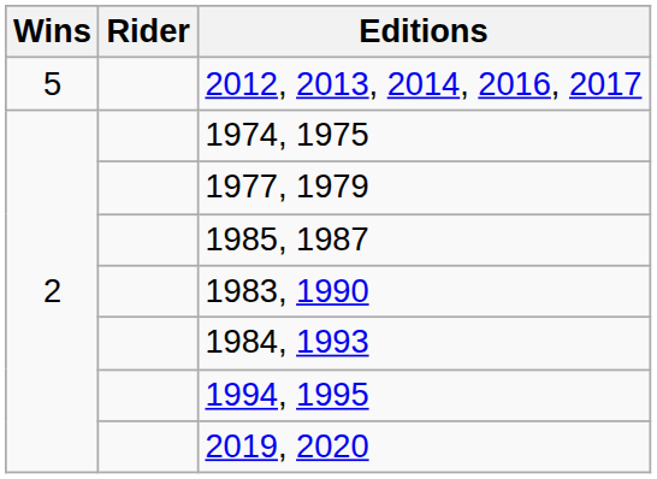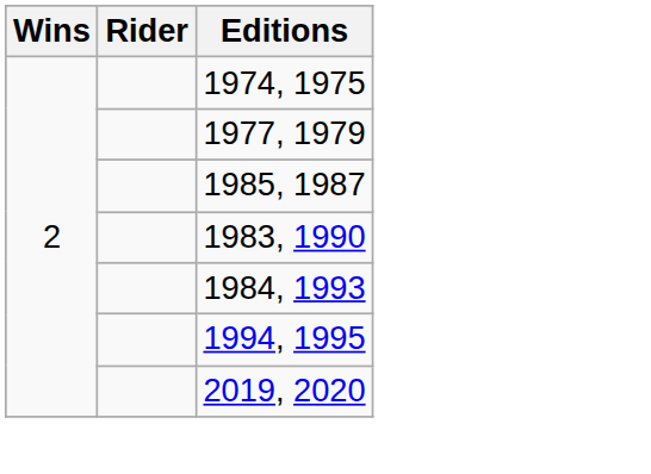- row: 5 | 2012, 2013, 2014, 2016, 2017
